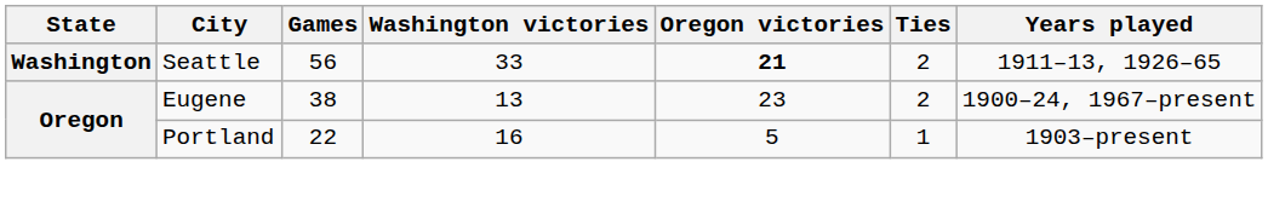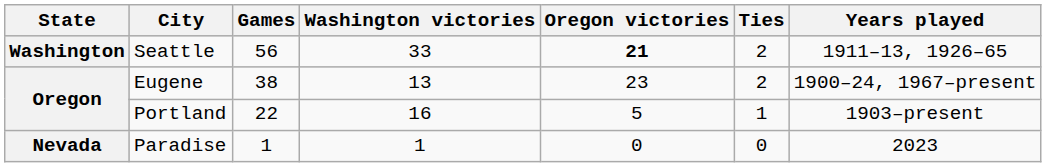+ row: Nevada | Paradise | 1 | 1 | 0 | 0 | 2023
